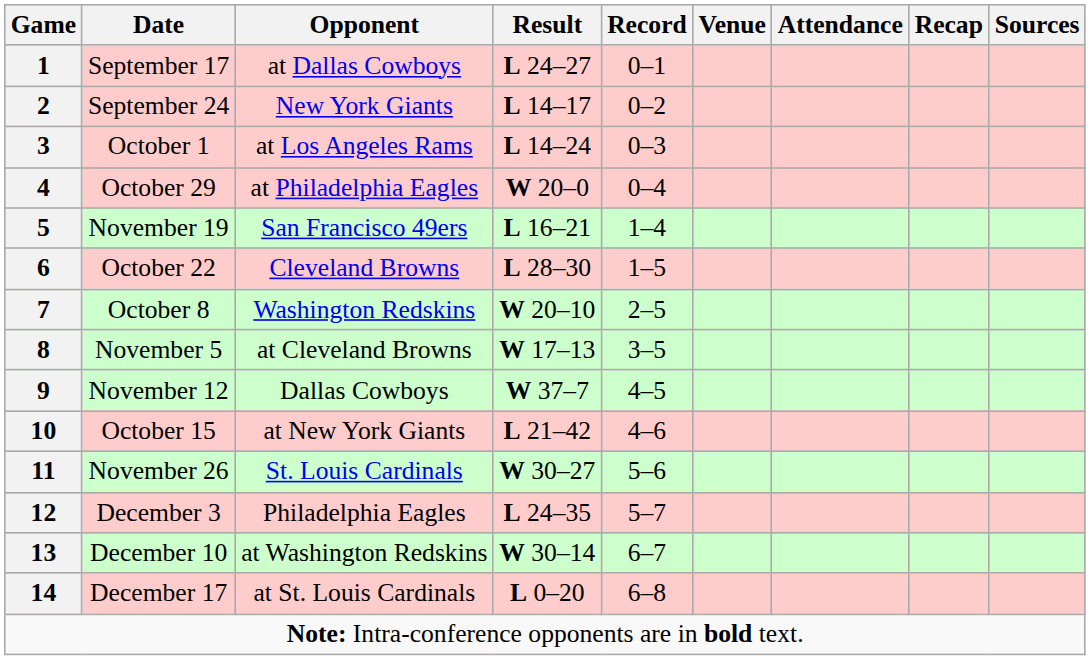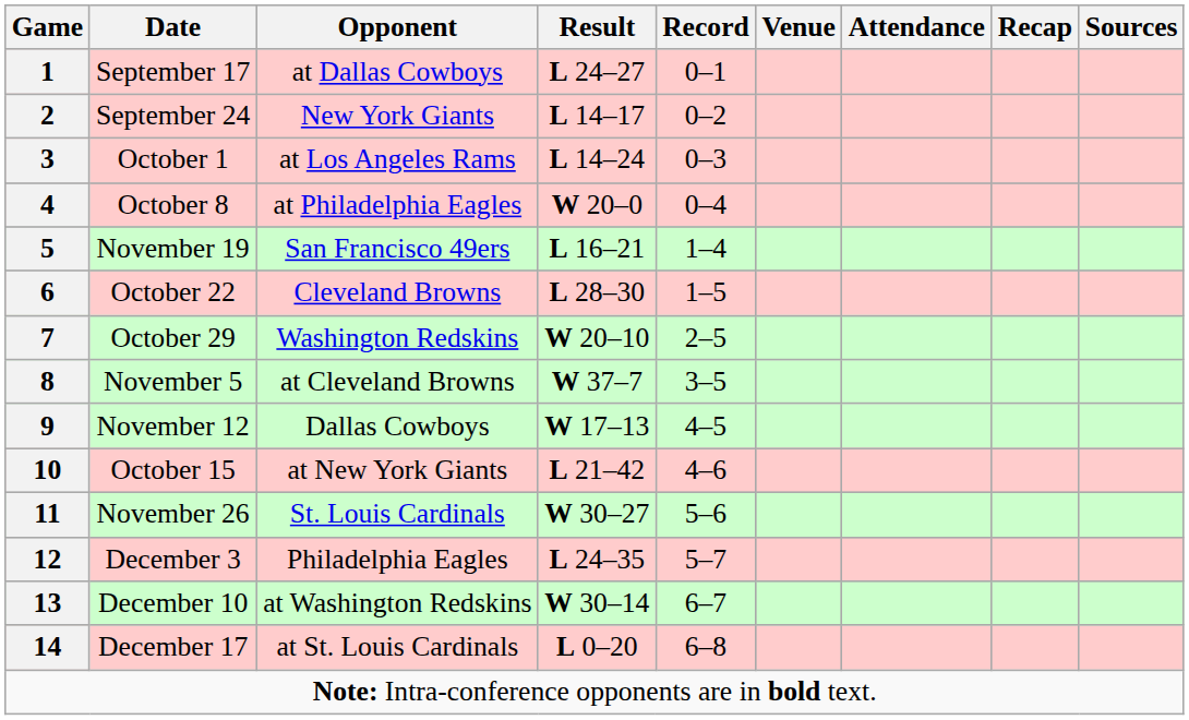4 | Date: October 29 -> October 8
7 | Date: October 8 -> October 29
8 | Result: W 17–13 -> W 37–7
9 | Result: W 37–7 -> W 17–13
